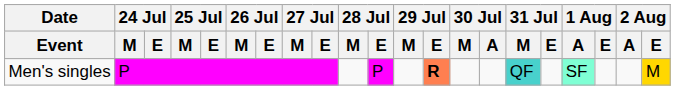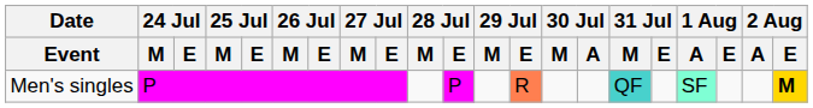Men's singles | 29 Jul / E: bold -> normal
Men's singles | 2 Aug / E: normal -> bold
